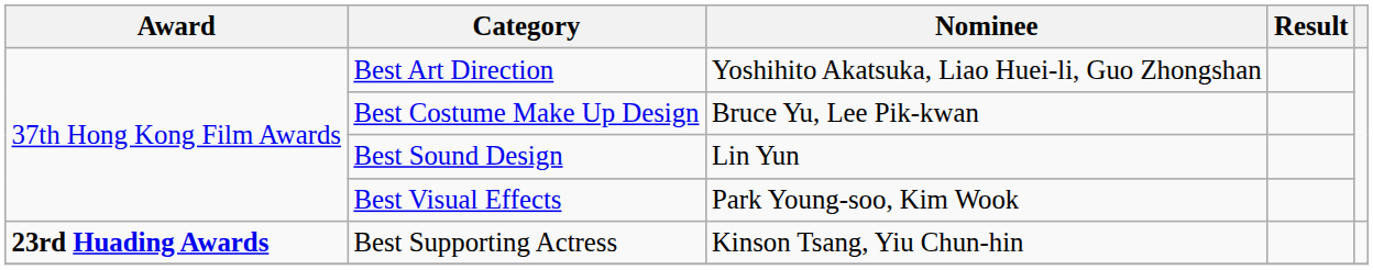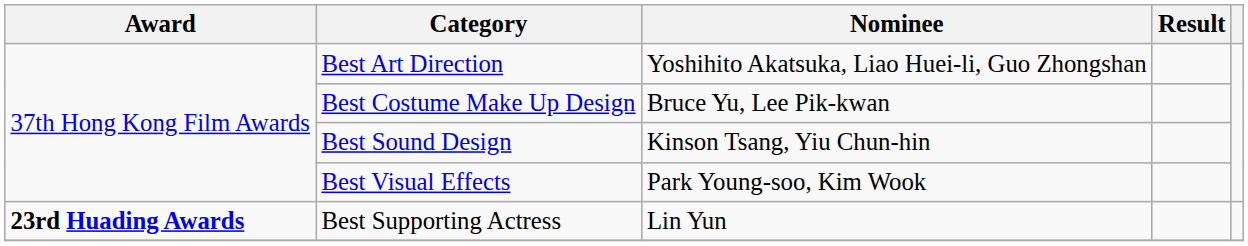Best Sound Design | Nominee: Lin Yun -> Kinson Tsang, Yiu Chun-hin
Best Supporting Actress | Nominee: Kinson Tsang, Yiu Chun-hin -> Lin Yun
